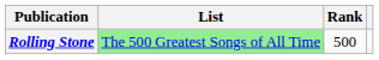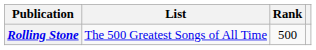row 2 | List: lightgreen background -> no background
